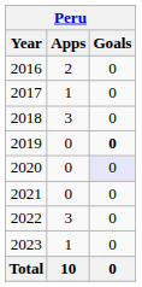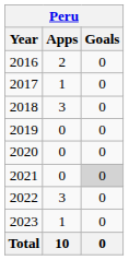2019 | Goals: bold -> normal
2020 | Goals: lavender background -> no background
2021 | Goals: no background -> lightgrey background
